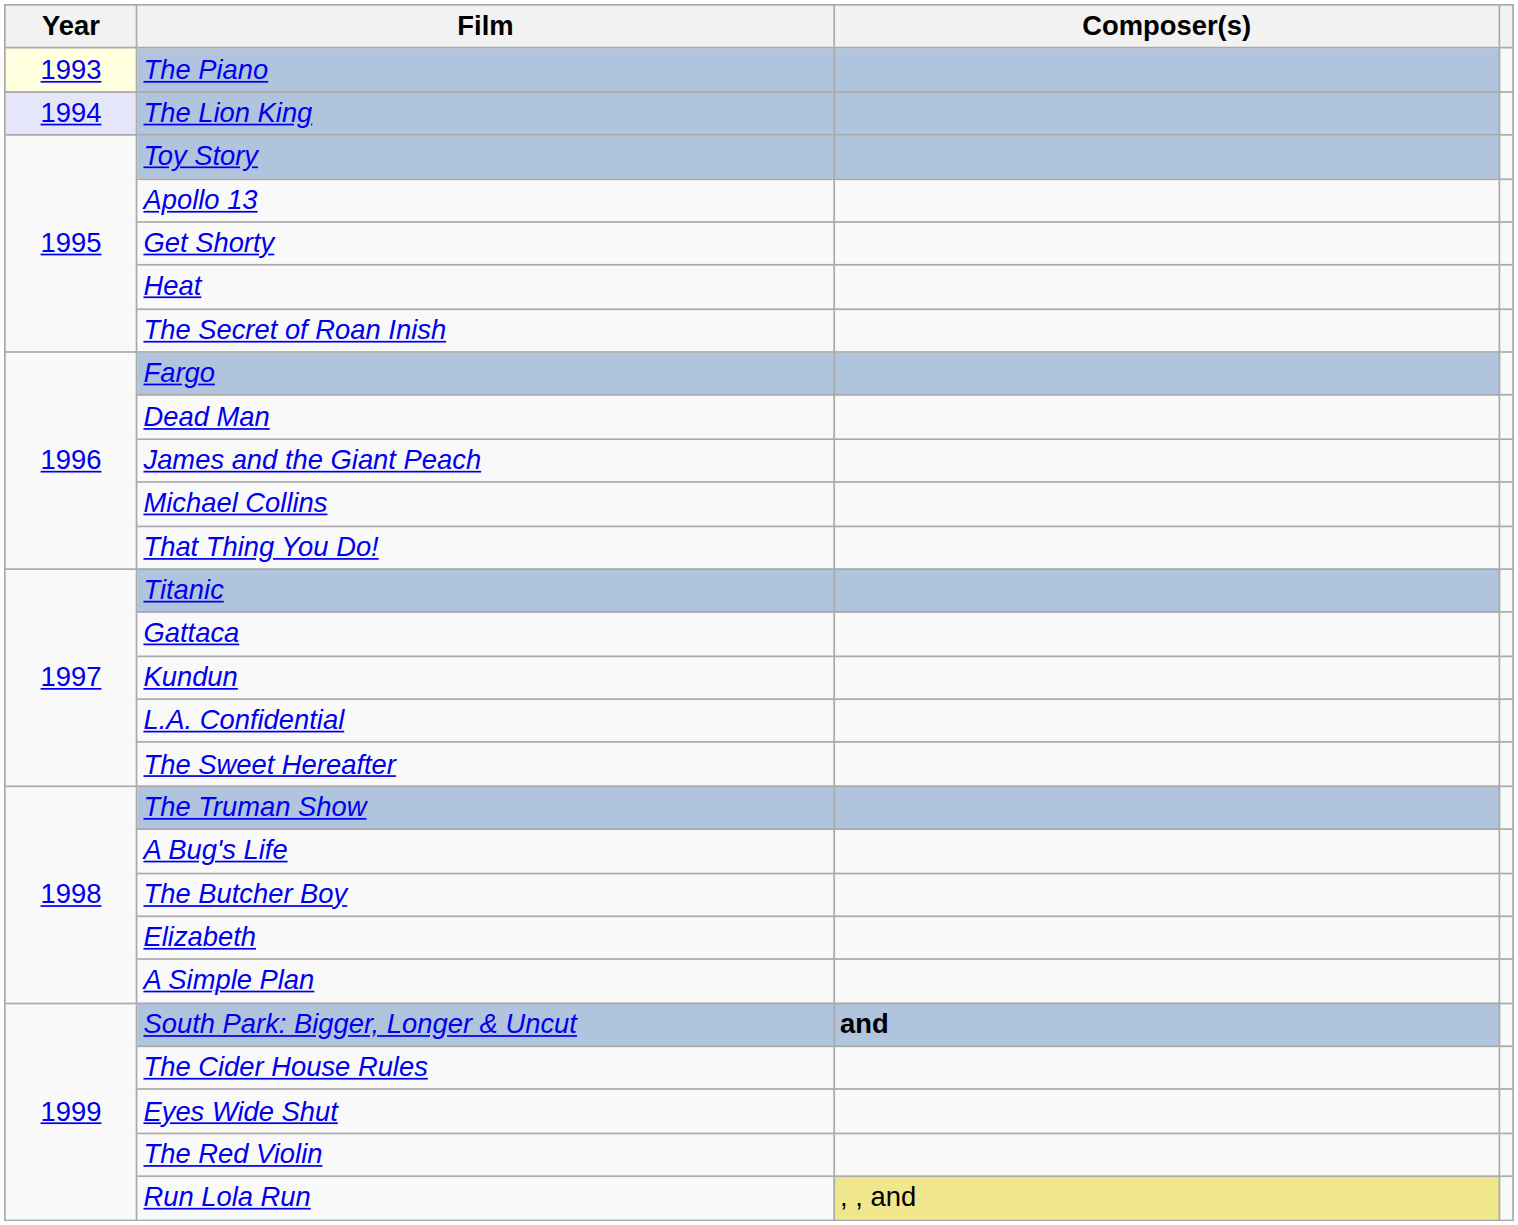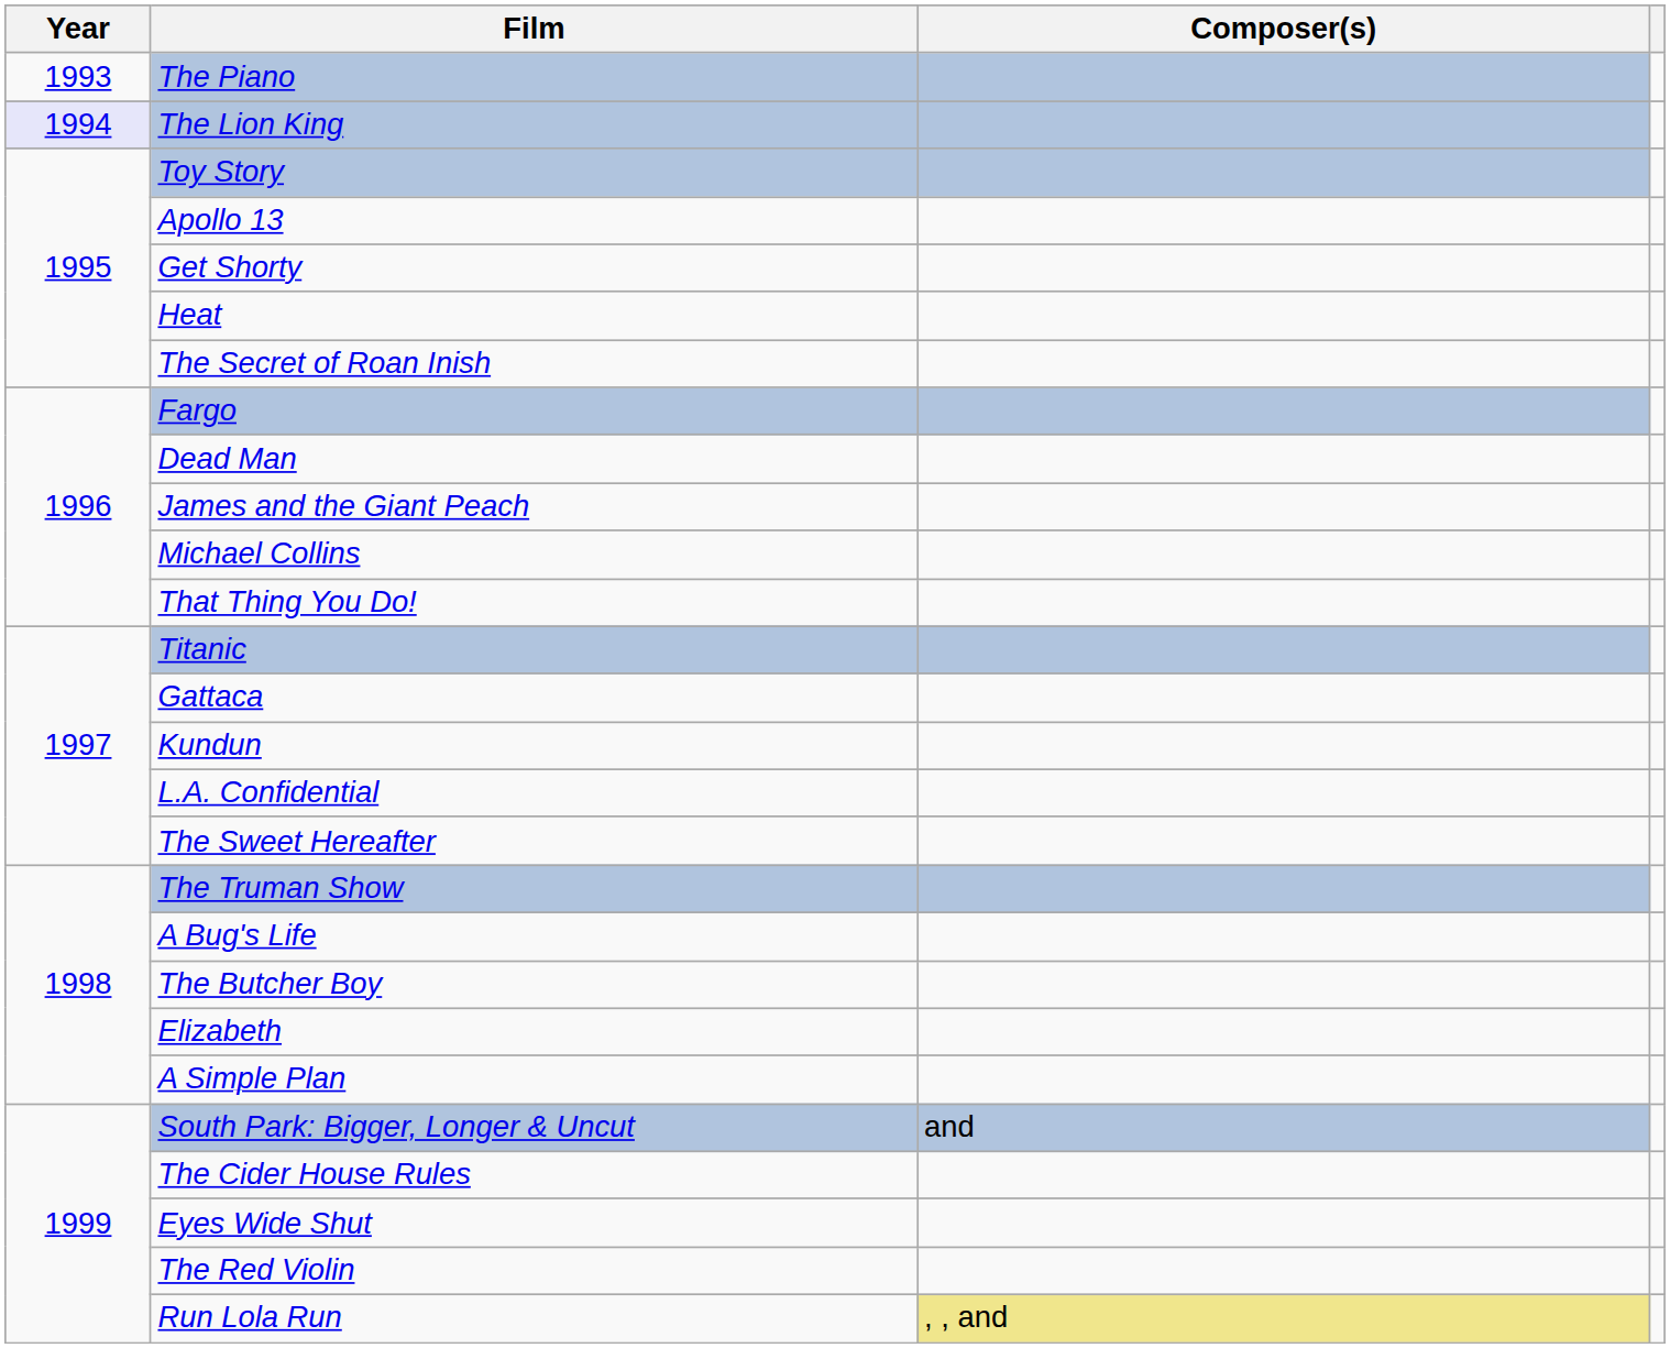The Piano | Year: lightyellow background -> no background
South Park: Bigger, Longer & Uncut | Composer(s): bold -> normal
